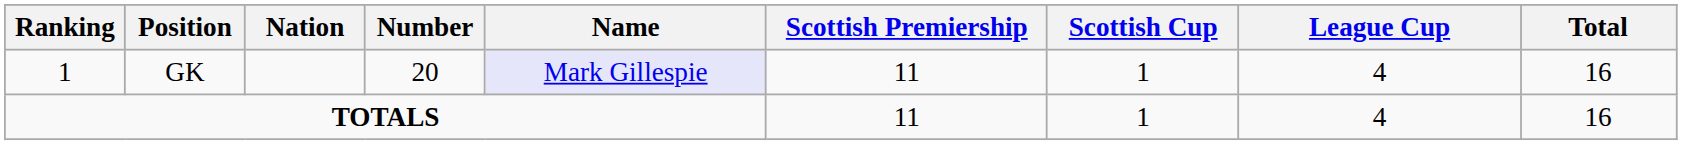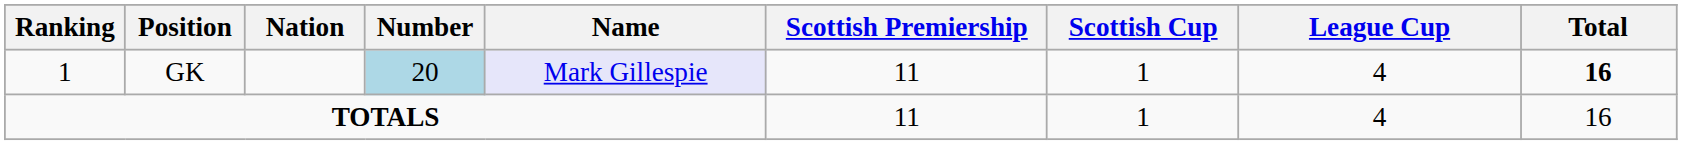row 2 | Number: no background -> lightblue background
row 2 | Total: normal -> bold
